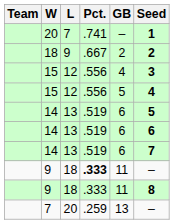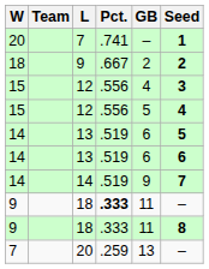columns swapped: Team <-> W
row 8 | L: 13 -> 14
row 8 | GB: 6 -> 9
